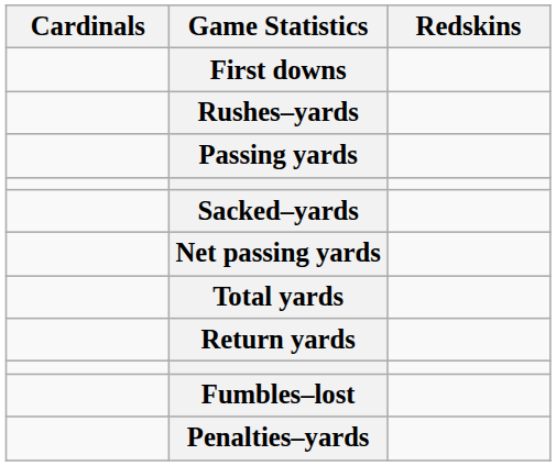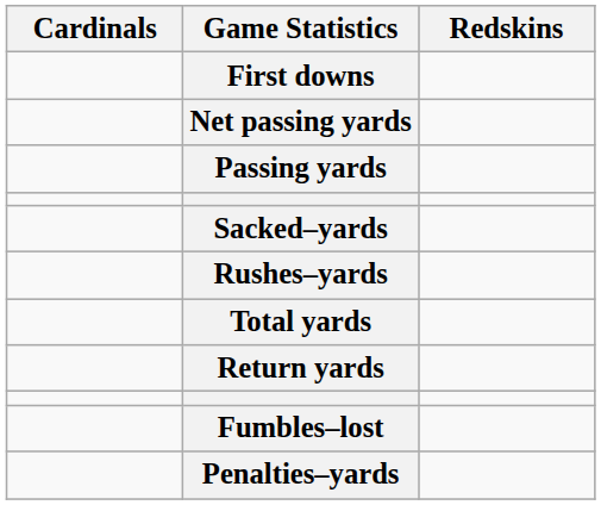rows swapped: Rushes–yards <-> Net passing yards
